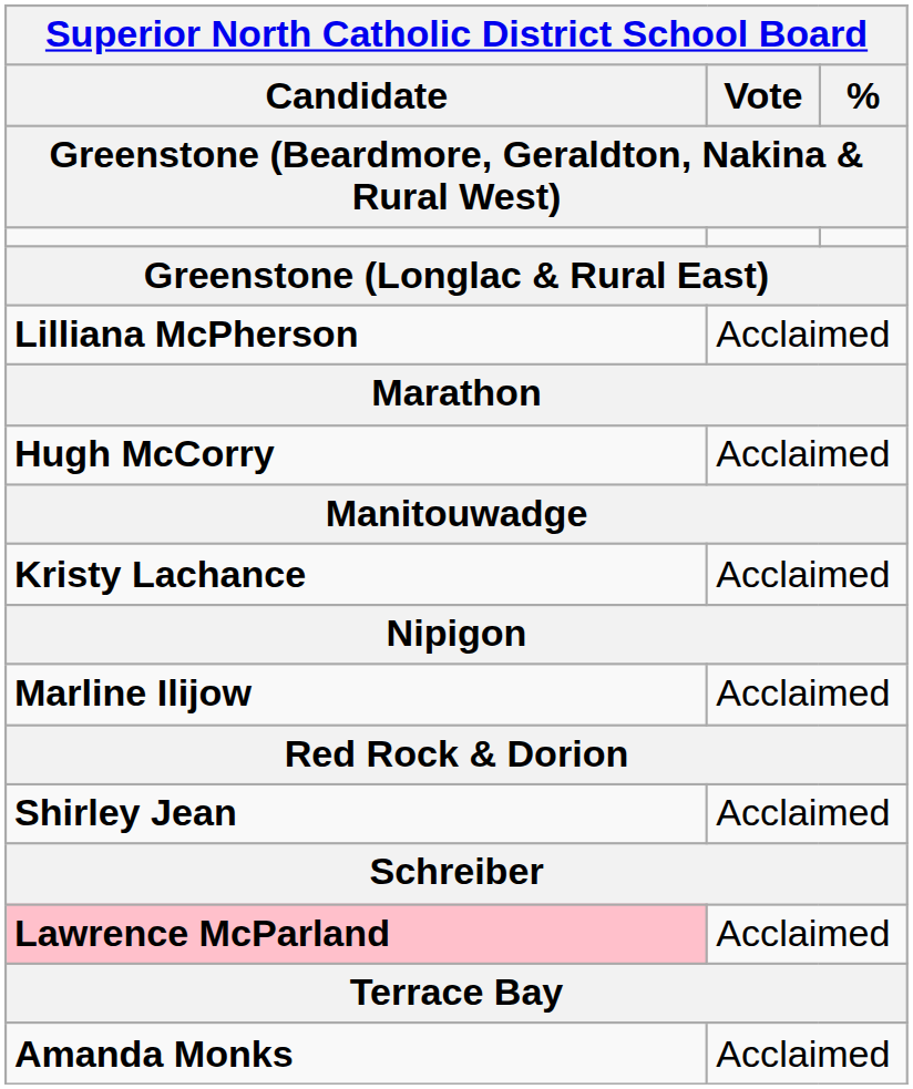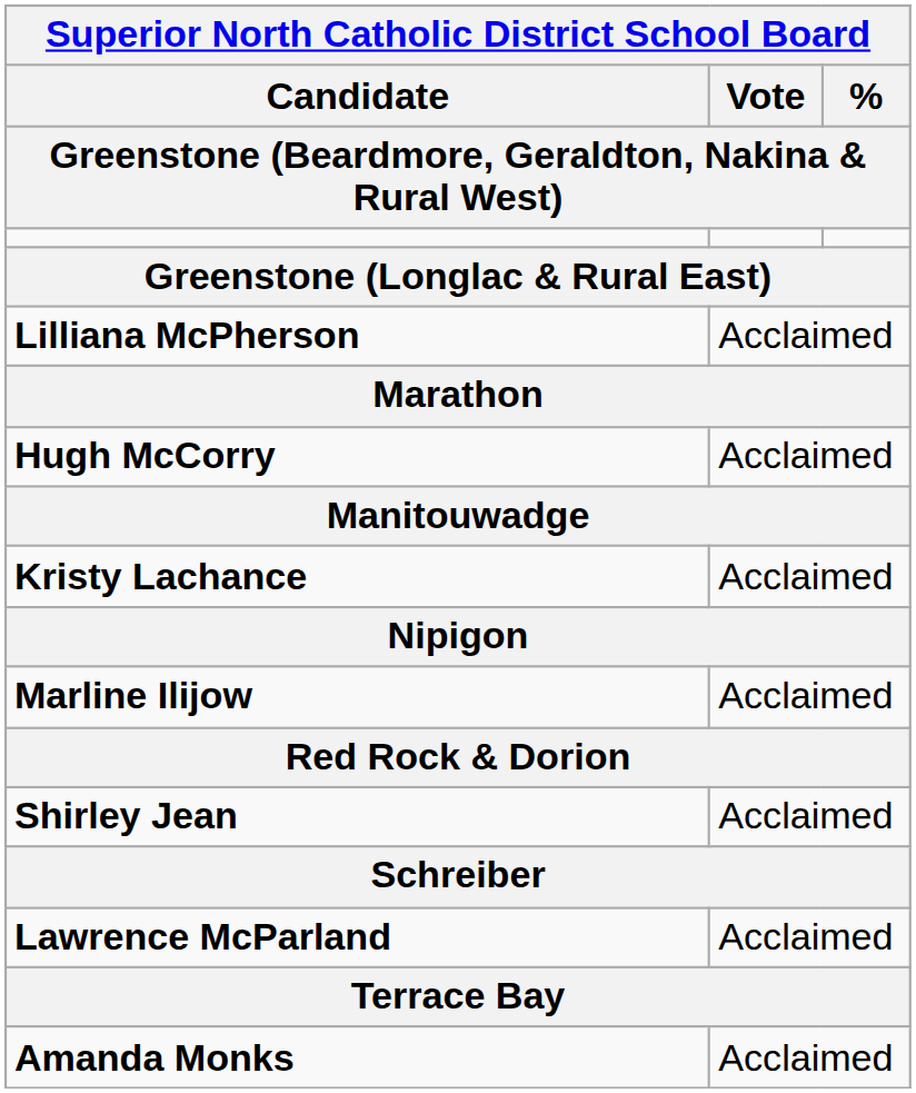Lawrence McParland | Candidate: pink background -> no background
